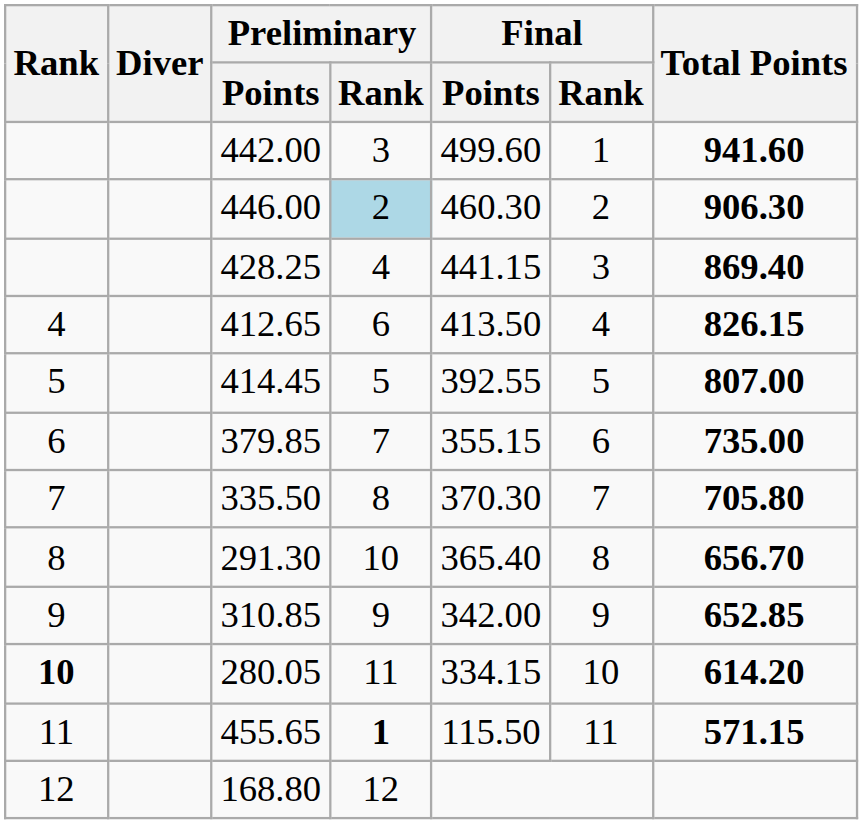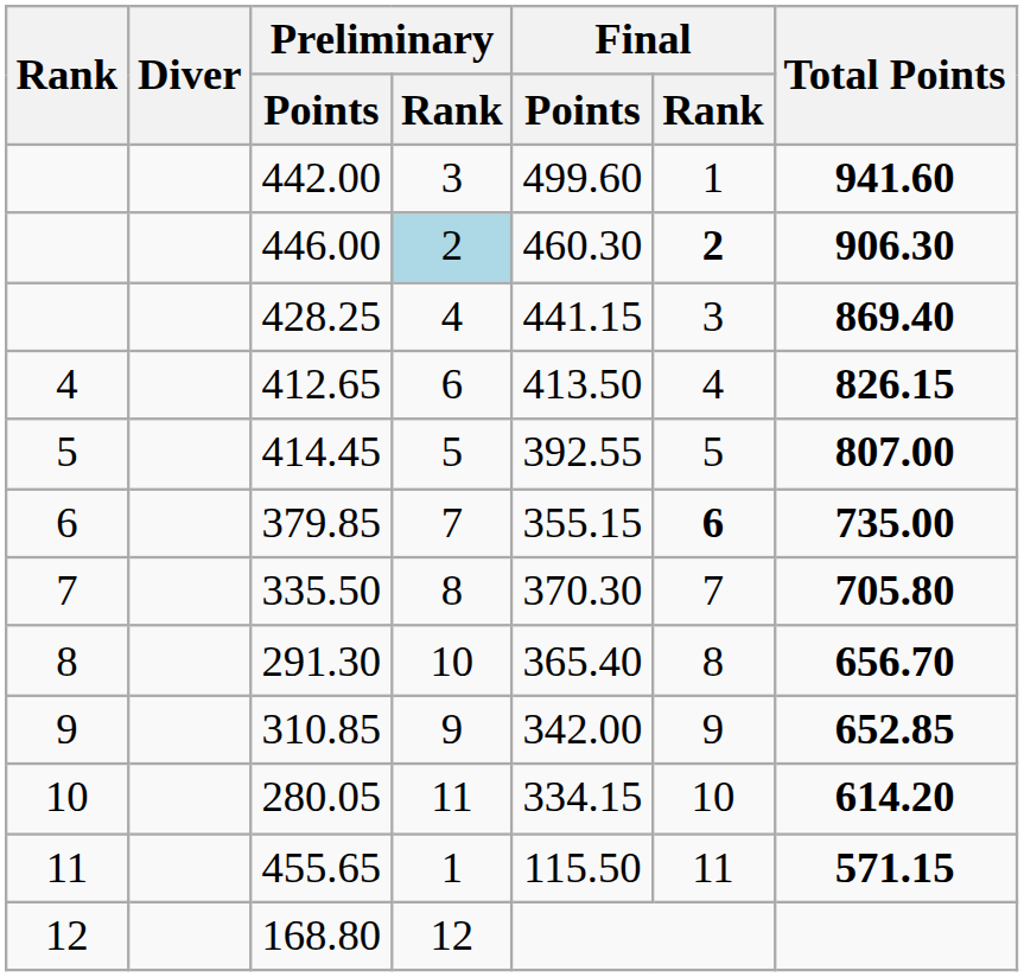446.00 | Final / Rank: normal -> bold
379.85 | Final / Rank: normal -> bold
280.05 | Rank: bold -> normal
455.65 | Preliminary / Rank: bold -> normal
